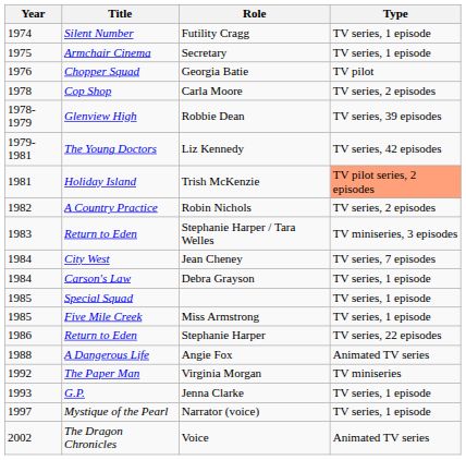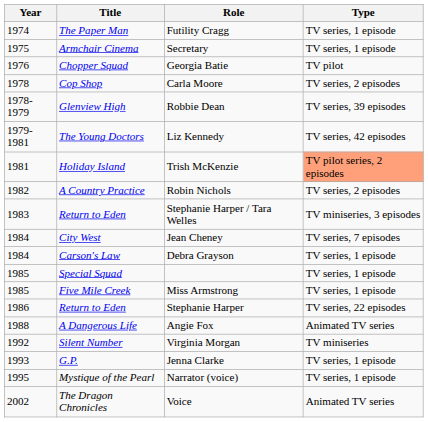Futility Cragg | Title: Silent Number -> The Paper Man
Virginia Morgan | Title: The Paper Man -> Silent Number
Narrator (voice) | Year: 1997 -> 1995
